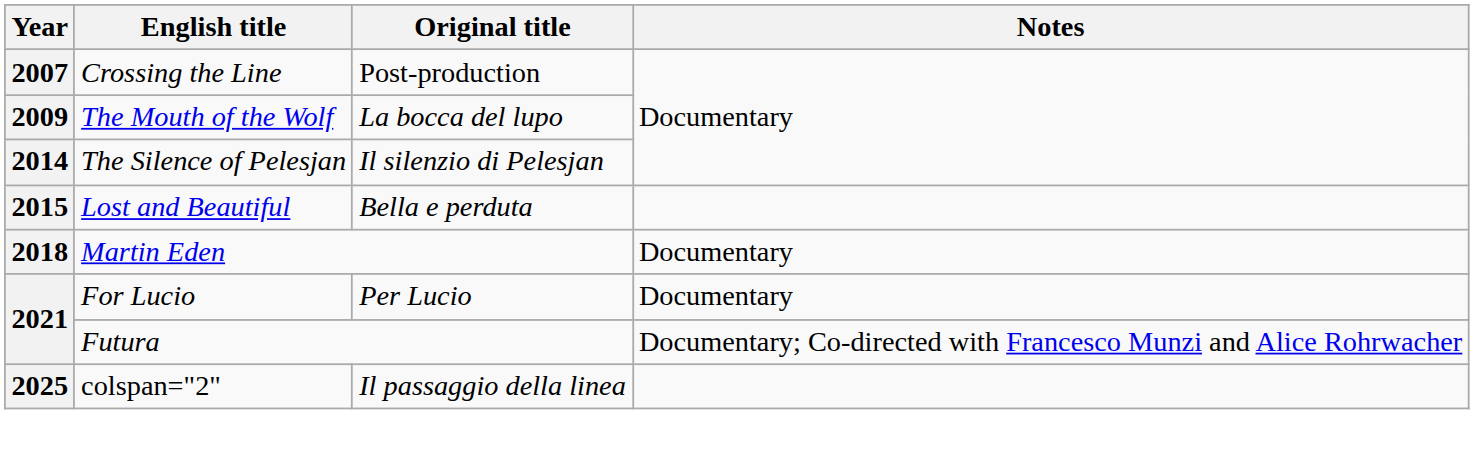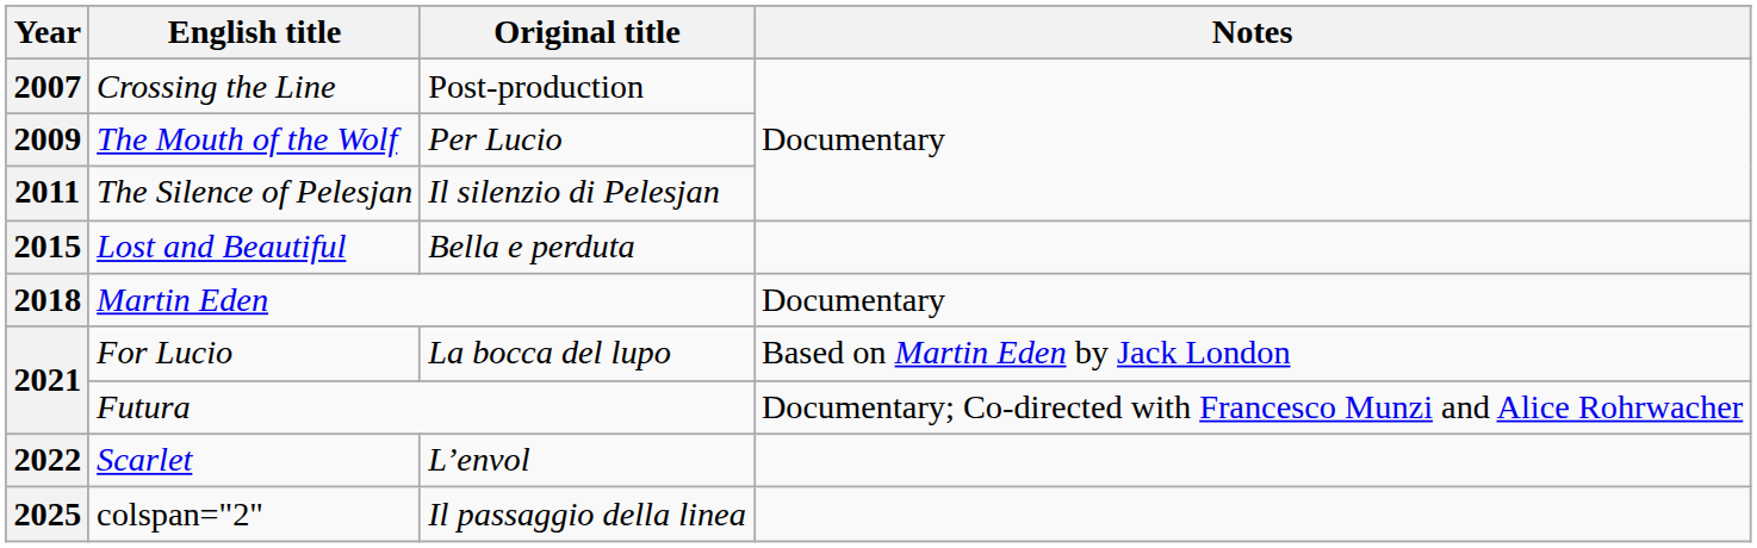The Mouth of the Wolf | Original title: La bocca del lupo -> Per Lucio
The Silence of Pelesjan | Year: 2014 -> 2011
For Lucio | Original title: Per Lucio -> La bocca del lupo
For Lucio | Notes: Documentary -> Based on Martin Eden by Jack London
+ row: 2022 | Scarlet | L’envol
